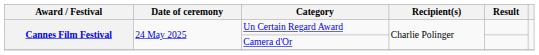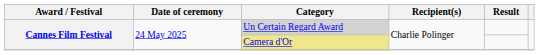Un Certain Regard Award | Category: no background -> lightgrey background
Camera d'Or | Category: no background -> khaki background
